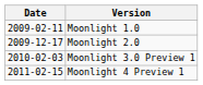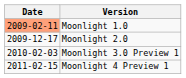Moonlight 1.0 | Date: no background -> lightsalmon background
